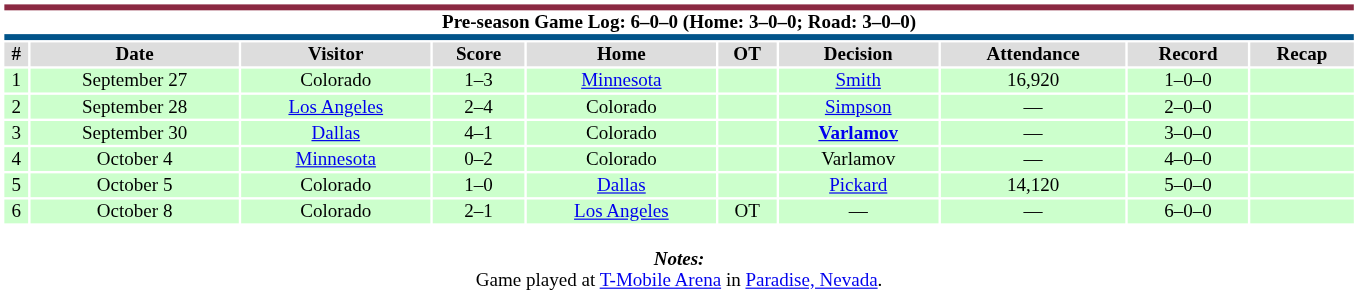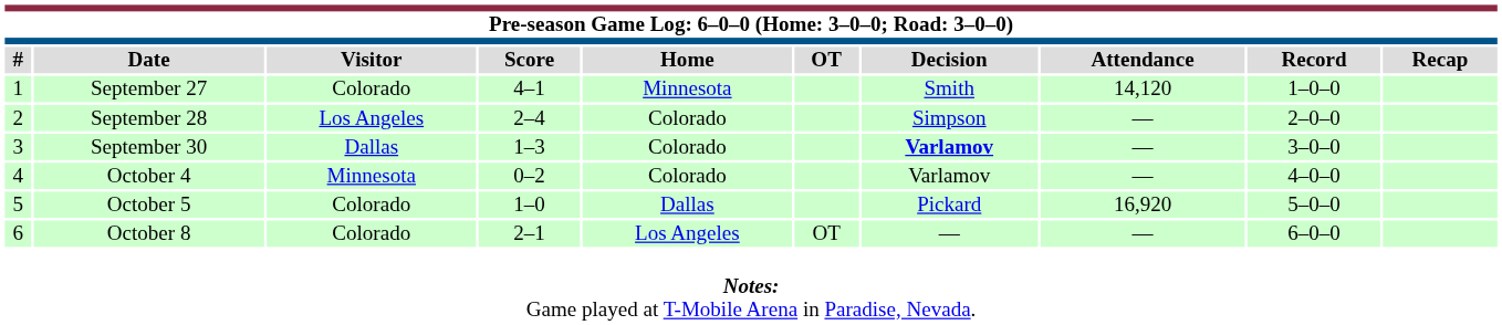September 27 | Score: 1–3 -> 4–1
September 27 | Attendance: 16,920 -> 14,120
September 30 | Score: 4–1 -> 1–3
October 5 | Attendance: 14,120 -> 16,920
